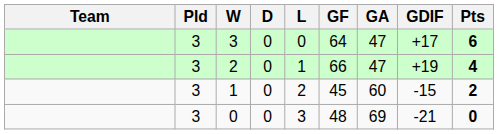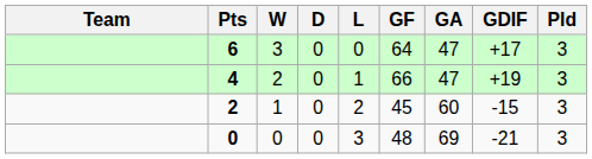columns swapped: Pld <-> Pts
